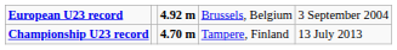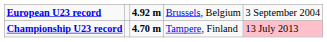Championship U23 record | column 5: no background -> pink background
